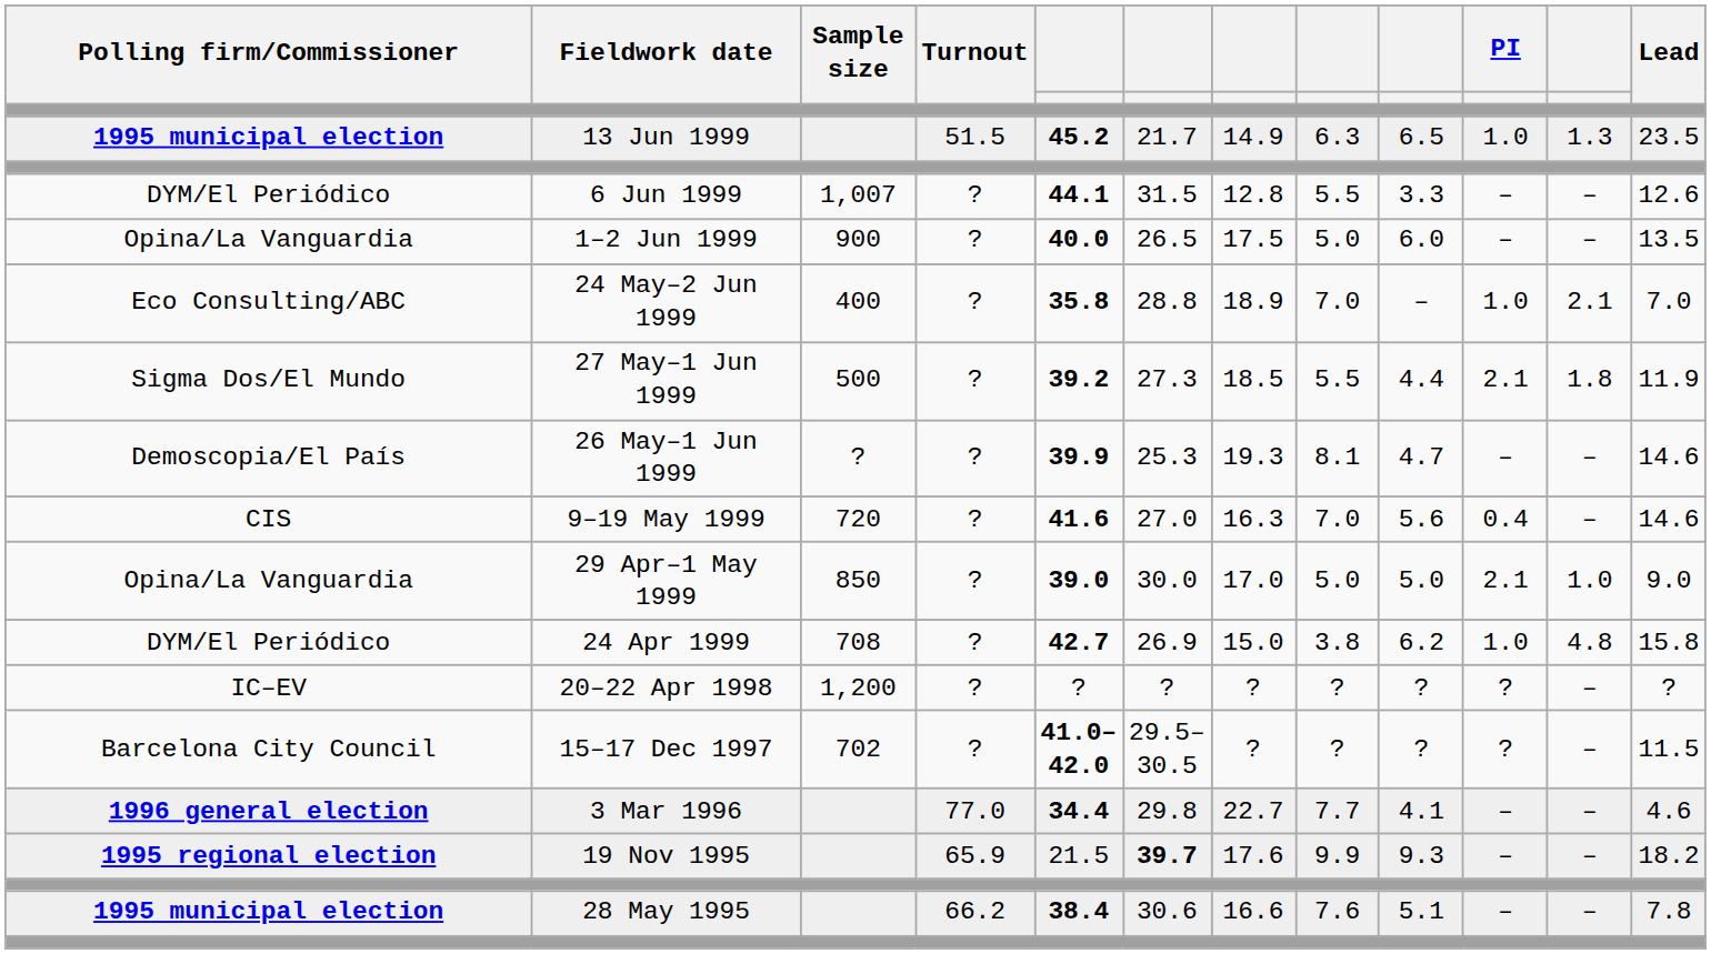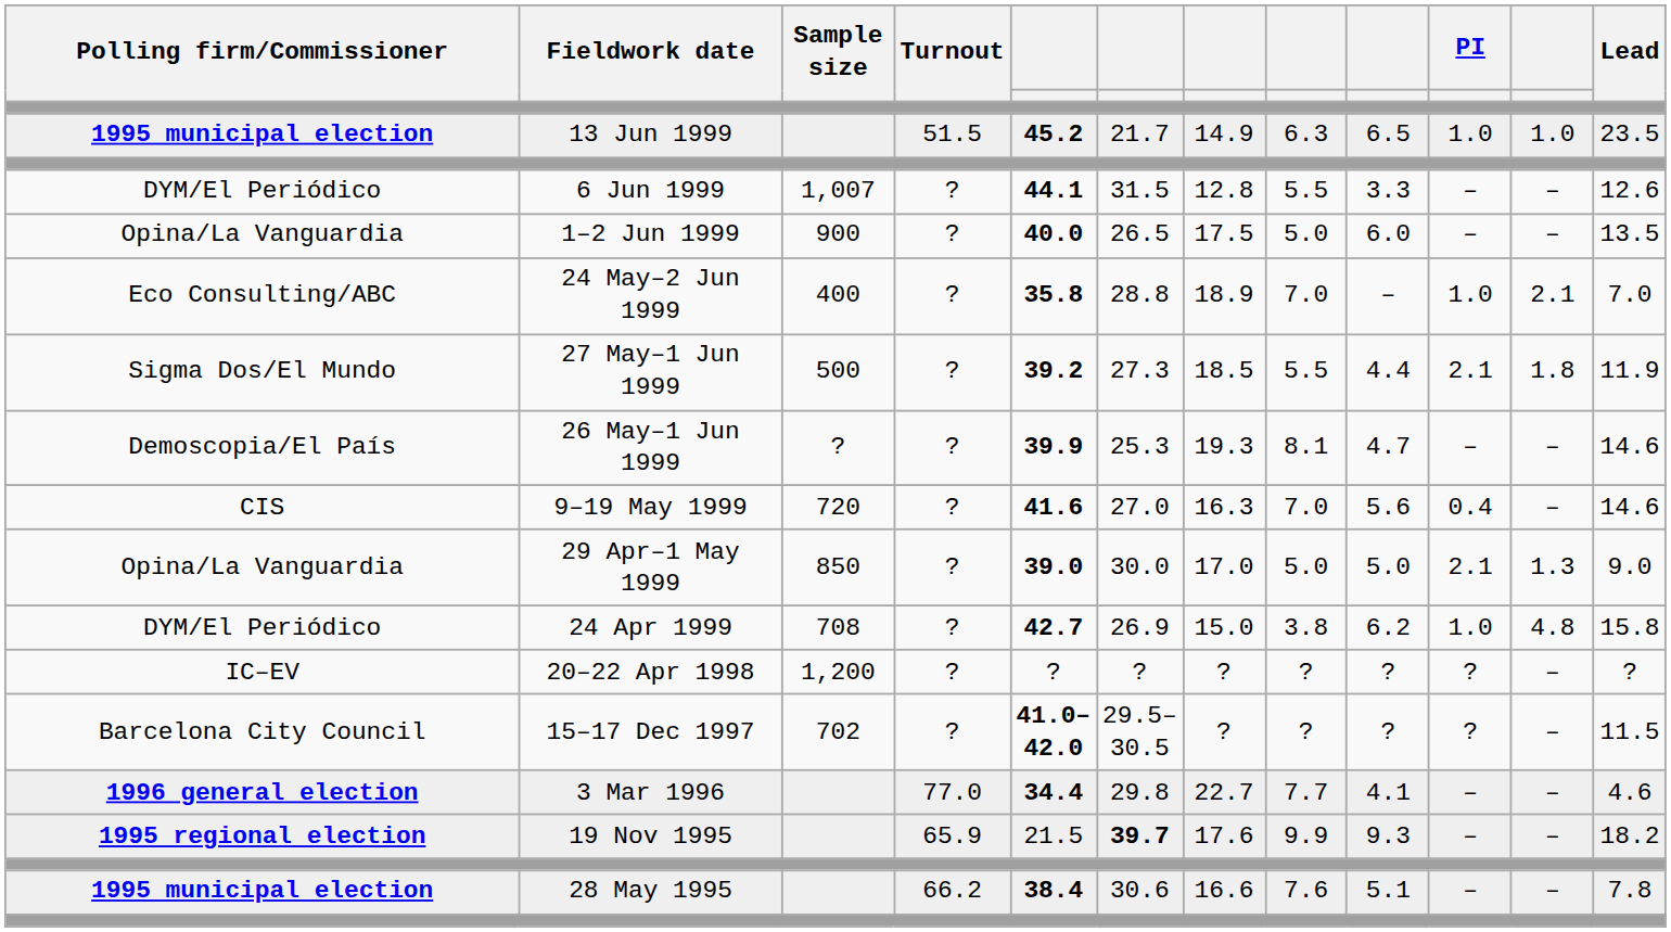13 Jun 1999 | column 11: 1.3 -> 1.0
29 Apr–1 May 1999 | column 11: 1.0 -> 1.3
